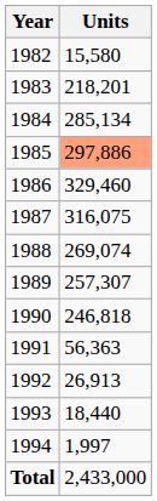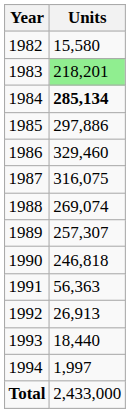1983 | Units: no background -> lightgreen background
1984 | Units: normal -> bold
1985 | Units: lightsalmon background -> no background
